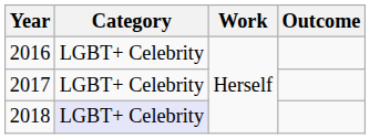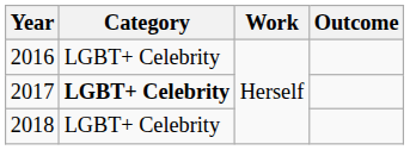2017 | Category: normal -> bold
2018 | Category: lavender background -> no background
